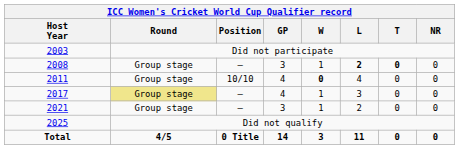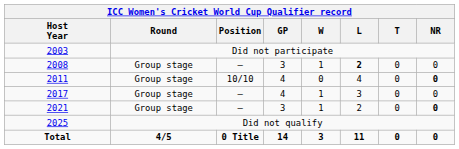2008 | T: bold -> normal
2011 | W: bold -> normal
2011 | NR: normal -> bold
2017 | Round: khaki background -> no background
2021 | NR: normal -> bold
